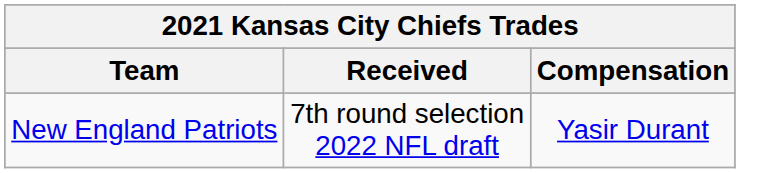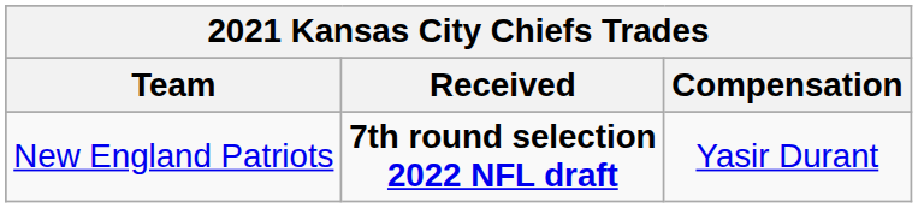New England Patriots | Received: normal -> bold
